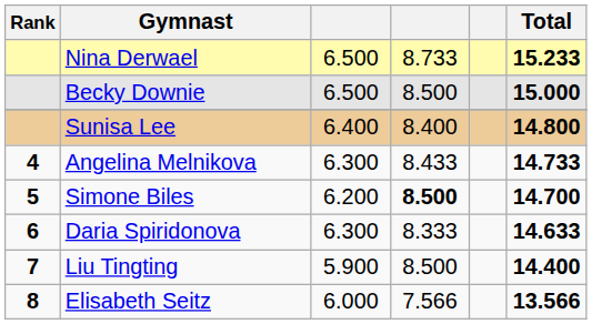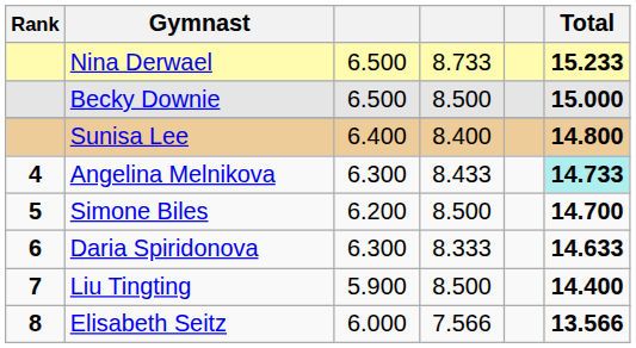Angelina Melnikova | Total: no background -> paleturquoise background
Simone Biles | column 4: bold -> normal
